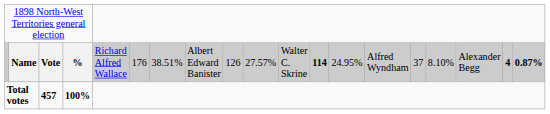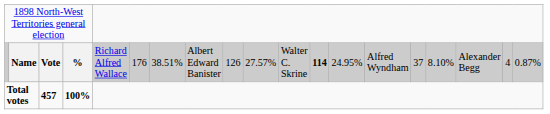row 2 | column 18: bold -> normal
row 2 | column 19: bold -> normal
